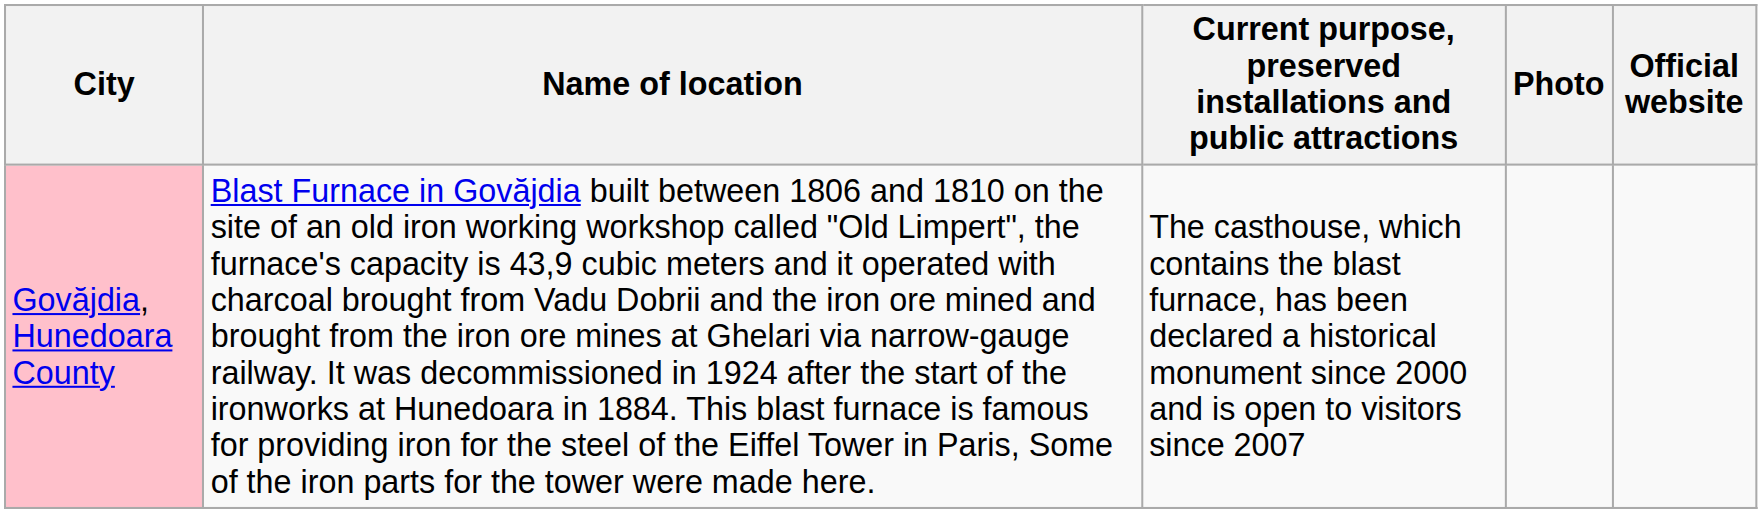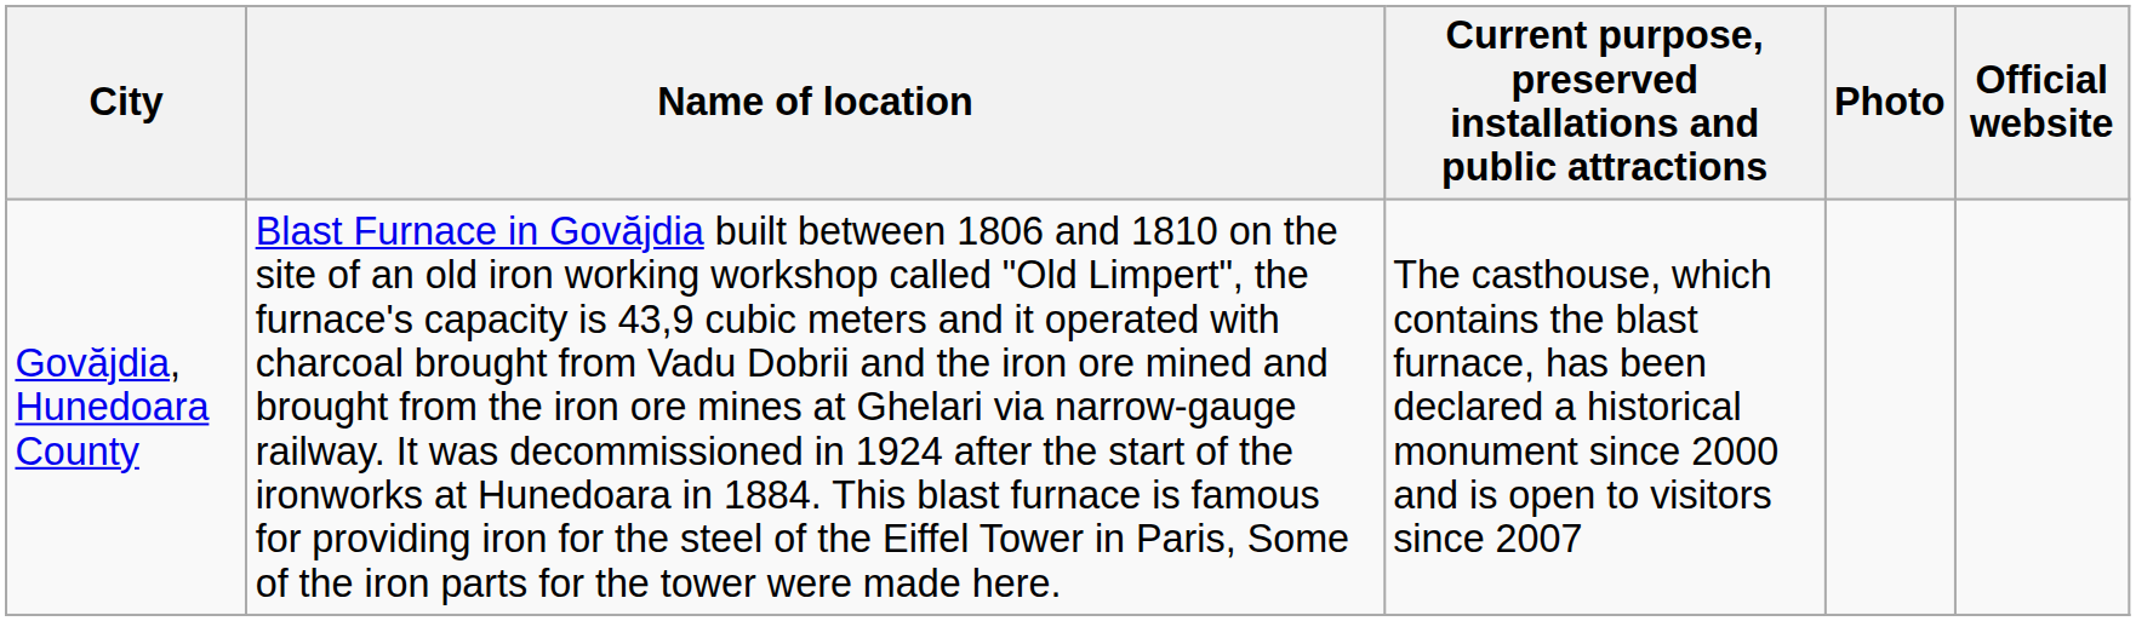Govăjdia, Hunedoara County | City: pink background -> no background
